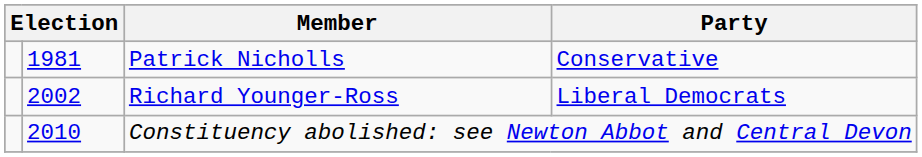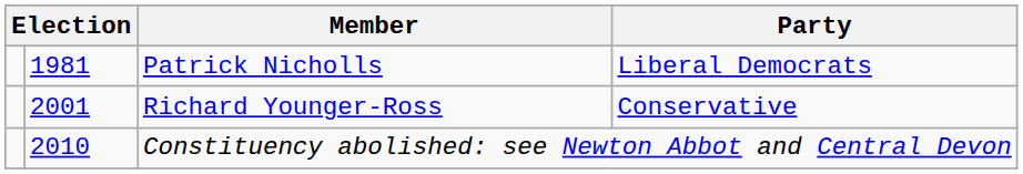Patrick Nicholls | Party: Conservative -> Liberal Democrats
Richard Younger-Ross | column 2: 2002 -> 2001
Richard Younger-Ross | Party: Liberal Democrats -> Conservative
